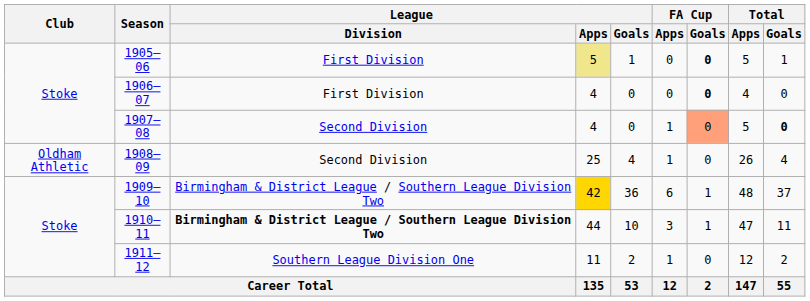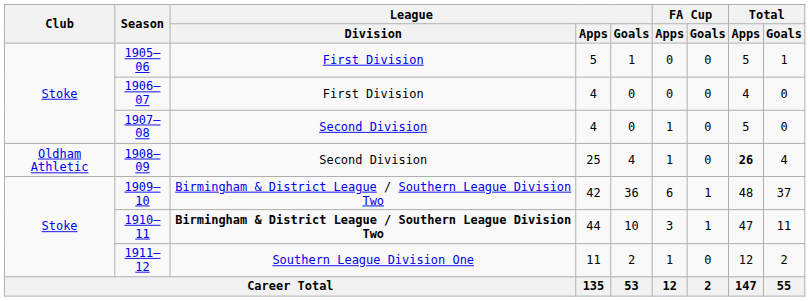1905–06 | League / Apps: khaki background -> no background
1905–06 | FA Cup / Goals: bold -> normal
1906–07 | FA Cup / Goals: bold -> normal
1907–08 | FA Cup / Goals: lightsalmon background -> no background
1907–08 | Total / Goals: bold -> normal
1908–09 | Total / Apps: normal -> bold
1909–10 | League / Apps: gold background -> no background
